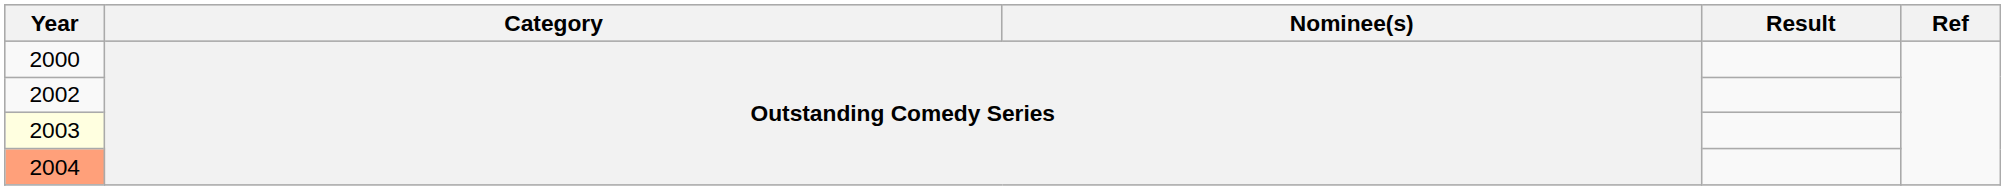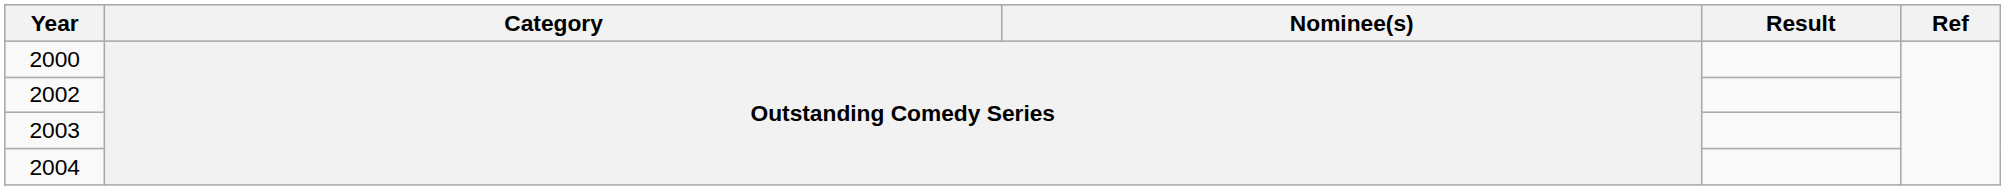2003 | Year: lightyellow background -> no background
2004 | Year: lightsalmon background -> no background
